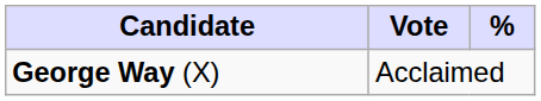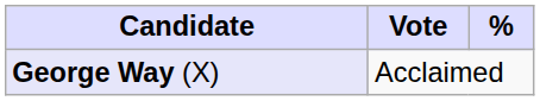George Way (X) | Candidate: no background -> lavender background
